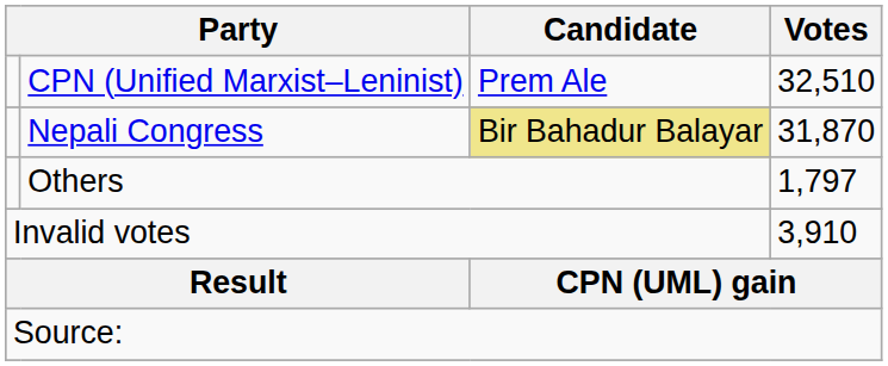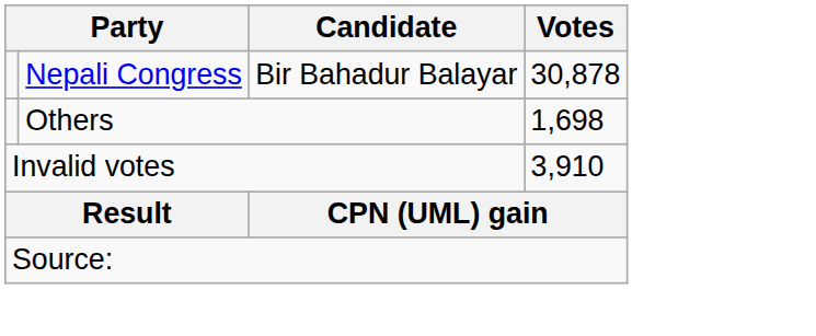- row: CPN (Unified Marxist–Leninist) | Prem Ale | 32,510
Nepali Congress | Candidate: khaki background -> no background
Nepali Congress | Votes: 31,870 -> 30,878
Others | Votes: 1,797 -> 1,698
